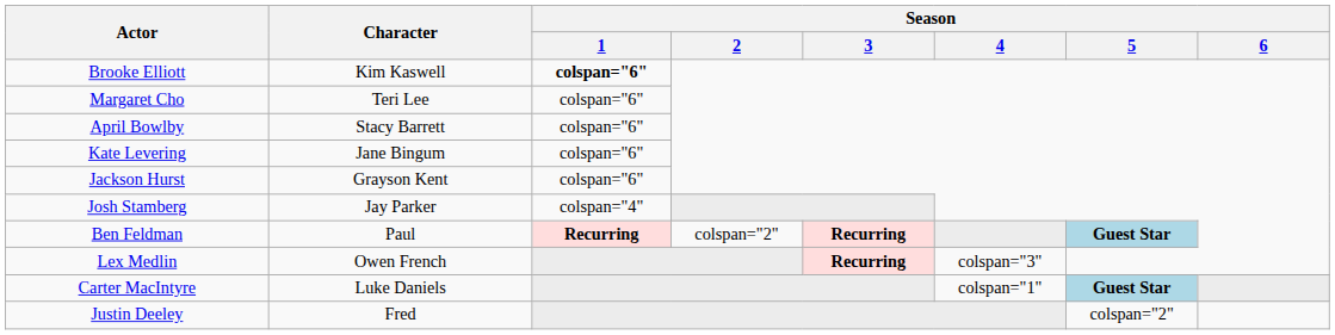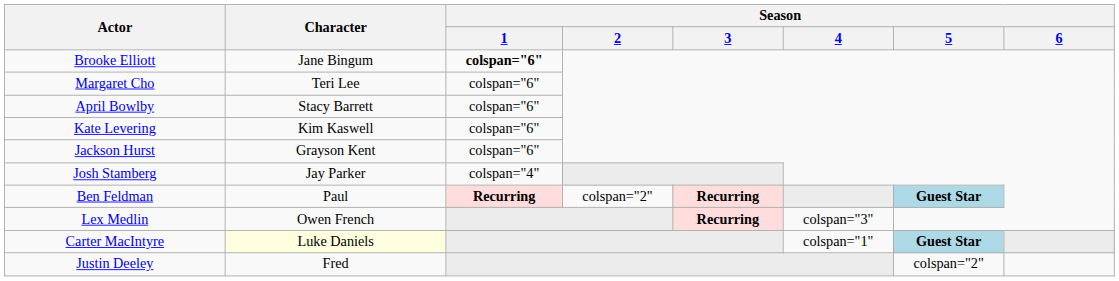Brooke Elliott | Character: Kim Kaswell -> Jane Bingum
Kate Levering | Character: Jane Bingum -> Kim Kaswell
Carter MacIntyre | Character: no background -> lightyellow background
